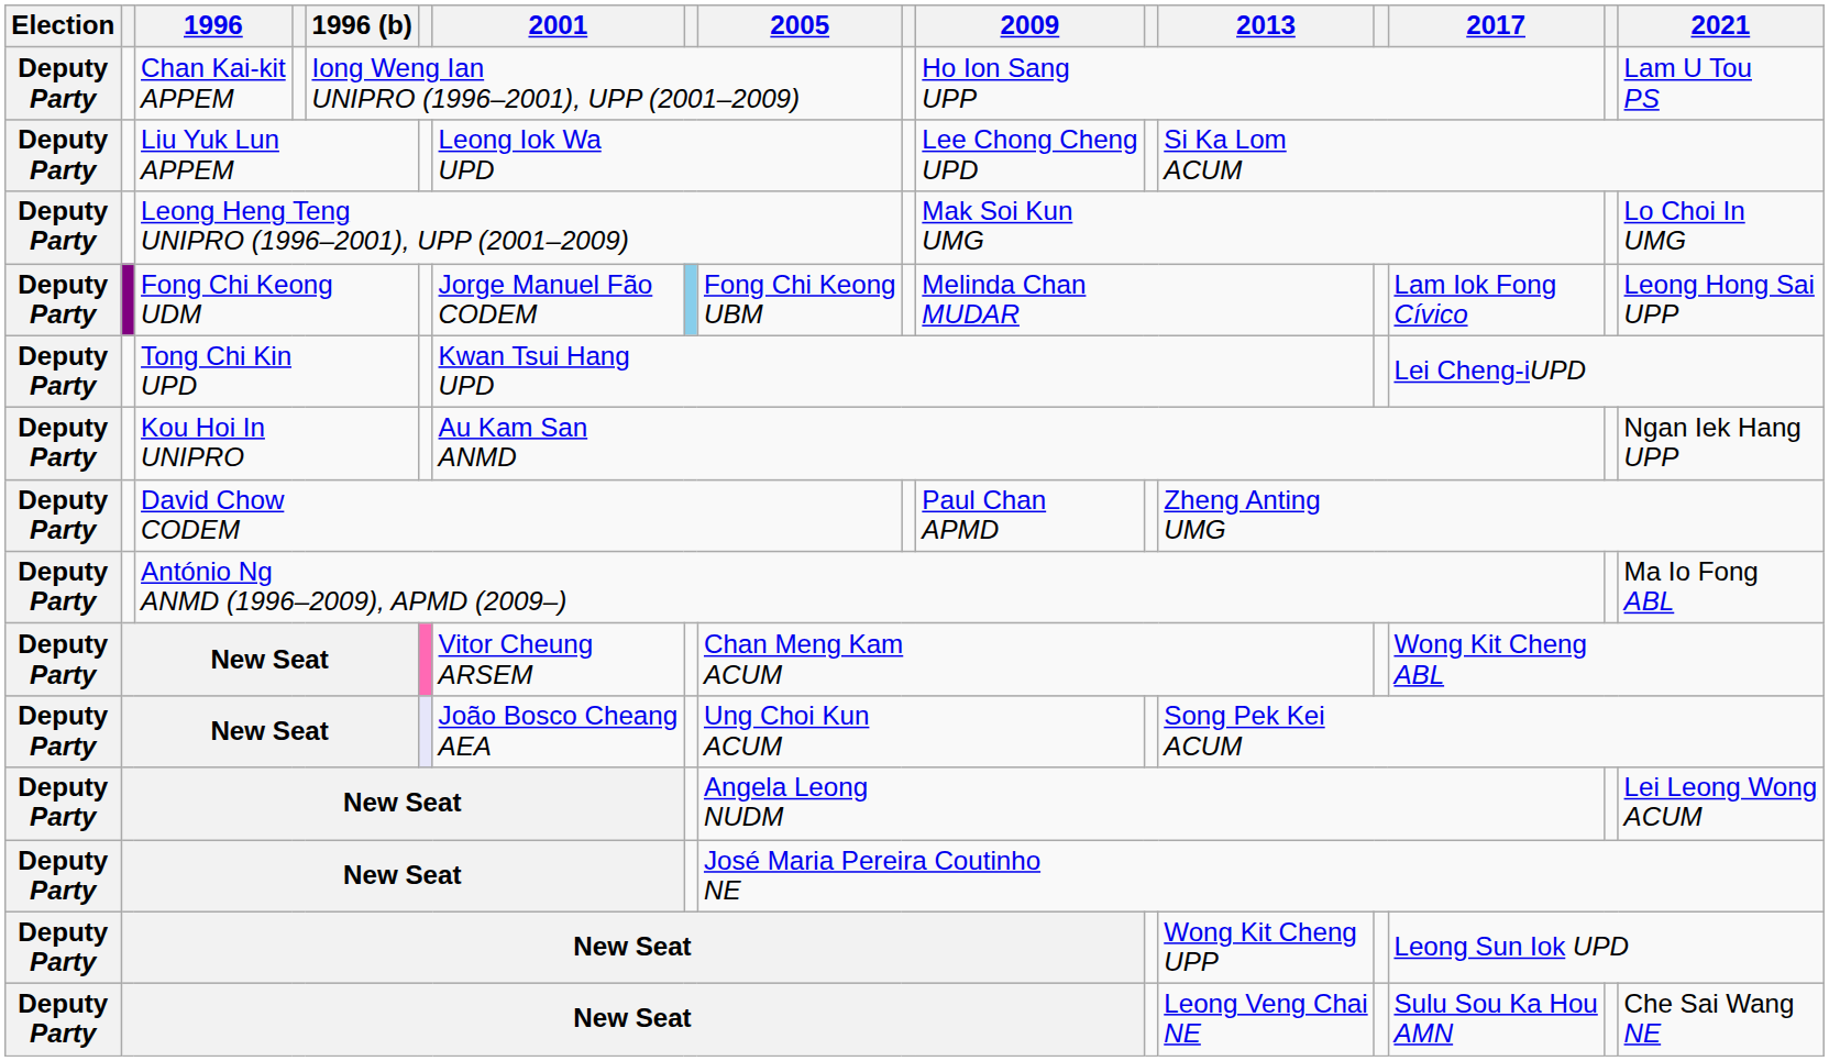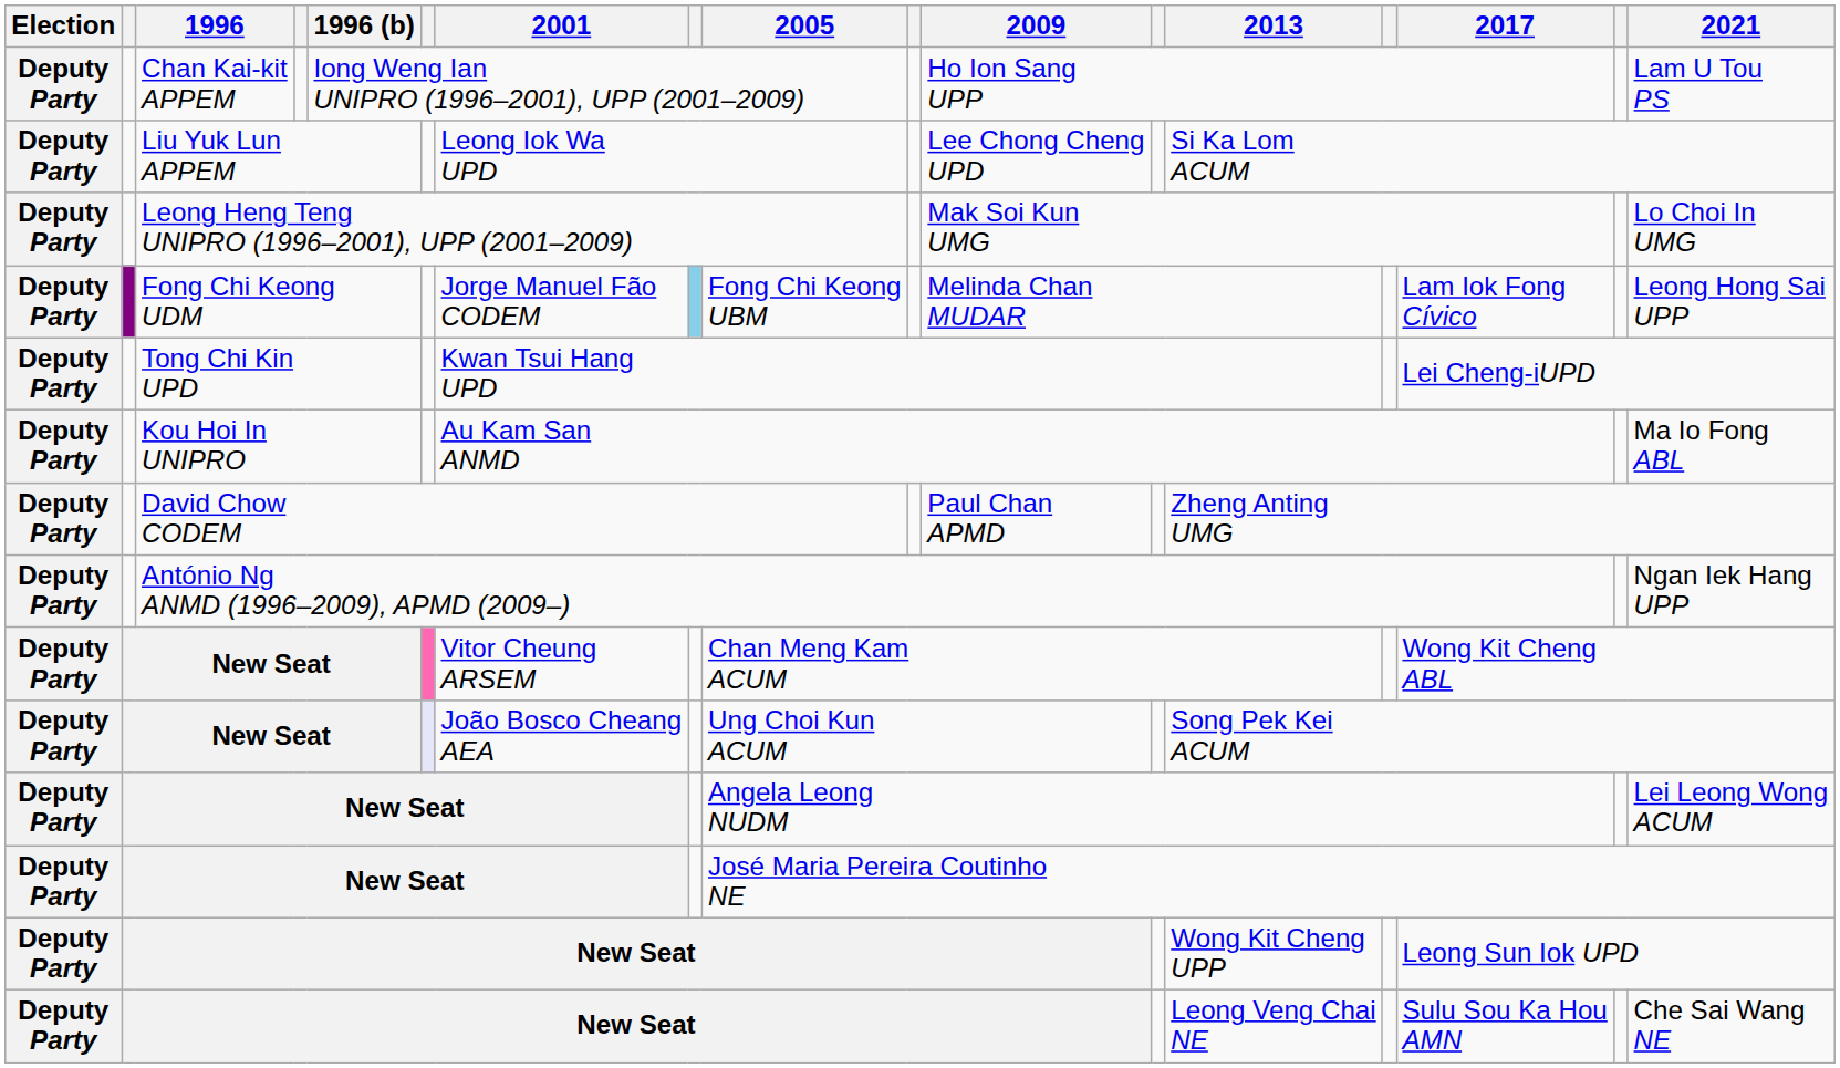Kou Hoi In UNIPRO | 2021: Ngan Iek Hang UPP -> Ma Io Fong ABL
António Ng ANMD (1996–2009), APMD (2009–) | 2021: Ma Io Fong ABL -> Ngan Iek Hang UPP
